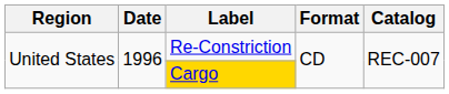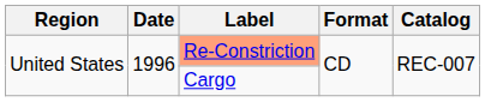Re-Constriction | Label: no background -> lightsalmon background
Cargo | Label: gold background -> no background
